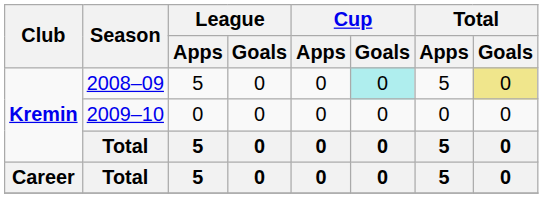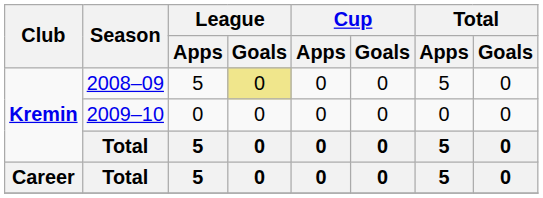2008–09 | League / Goals: no background -> khaki background
2008–09 | Cup / Goals: paleturquoise background -> no background
2008–09 | Total / Goals: khaki background -> no background
